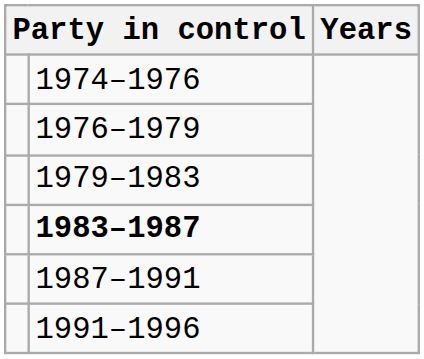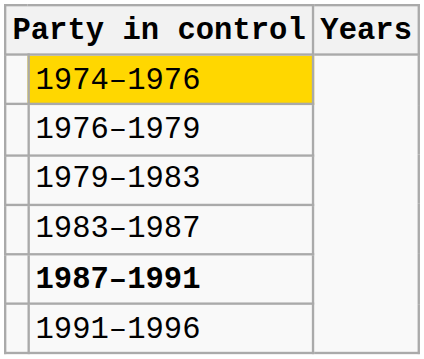1974–1976 | column 2: no background -> gold background
1983–1987 | column 2: bold -> normal
1987–1991 | column 2: normal -> bold
